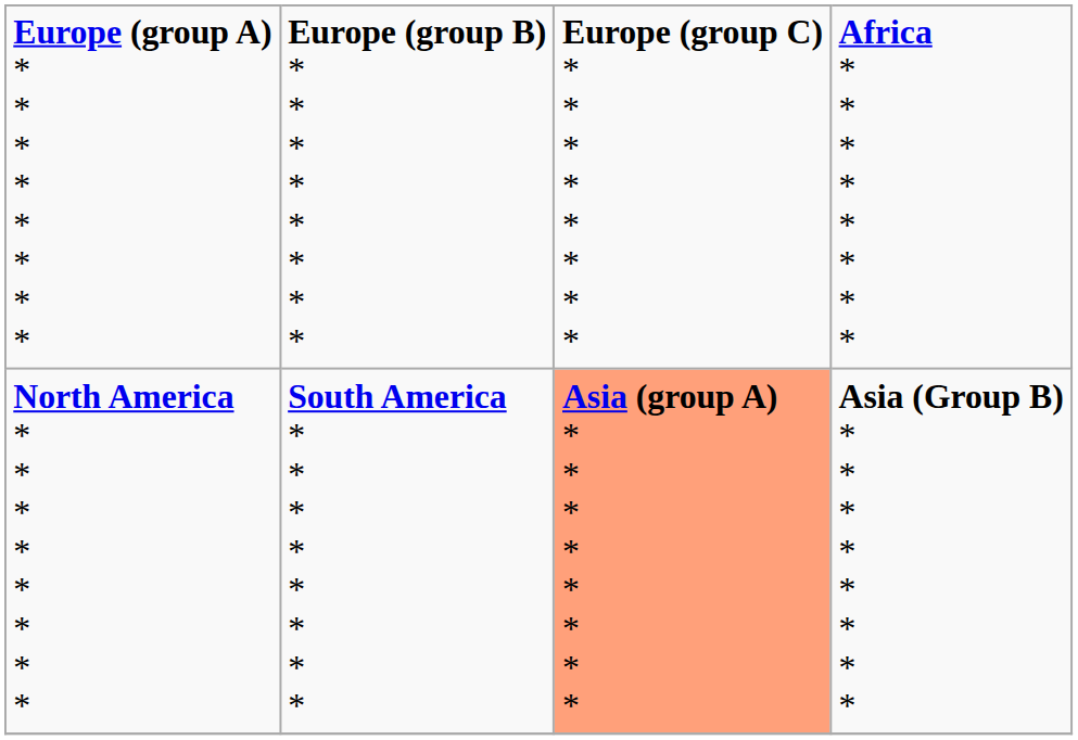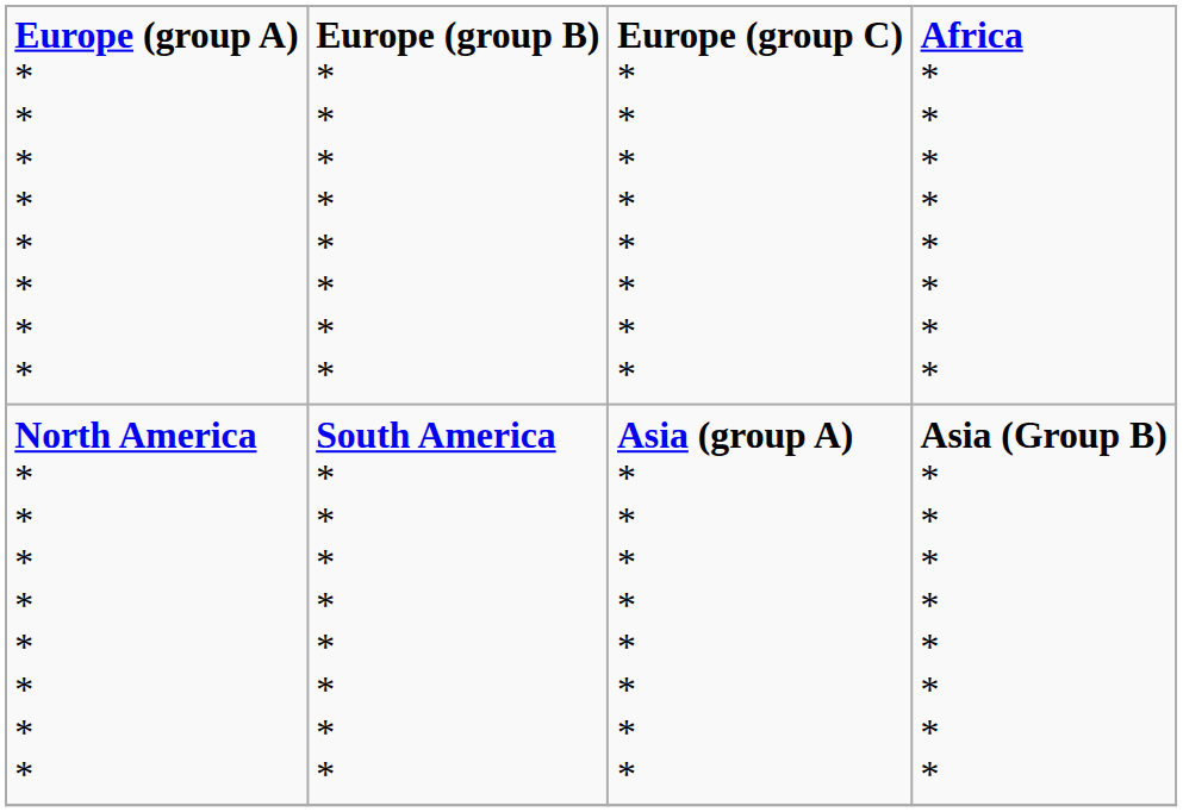North America * * * * * * * * | column 3: lightsalmon background -> no background
